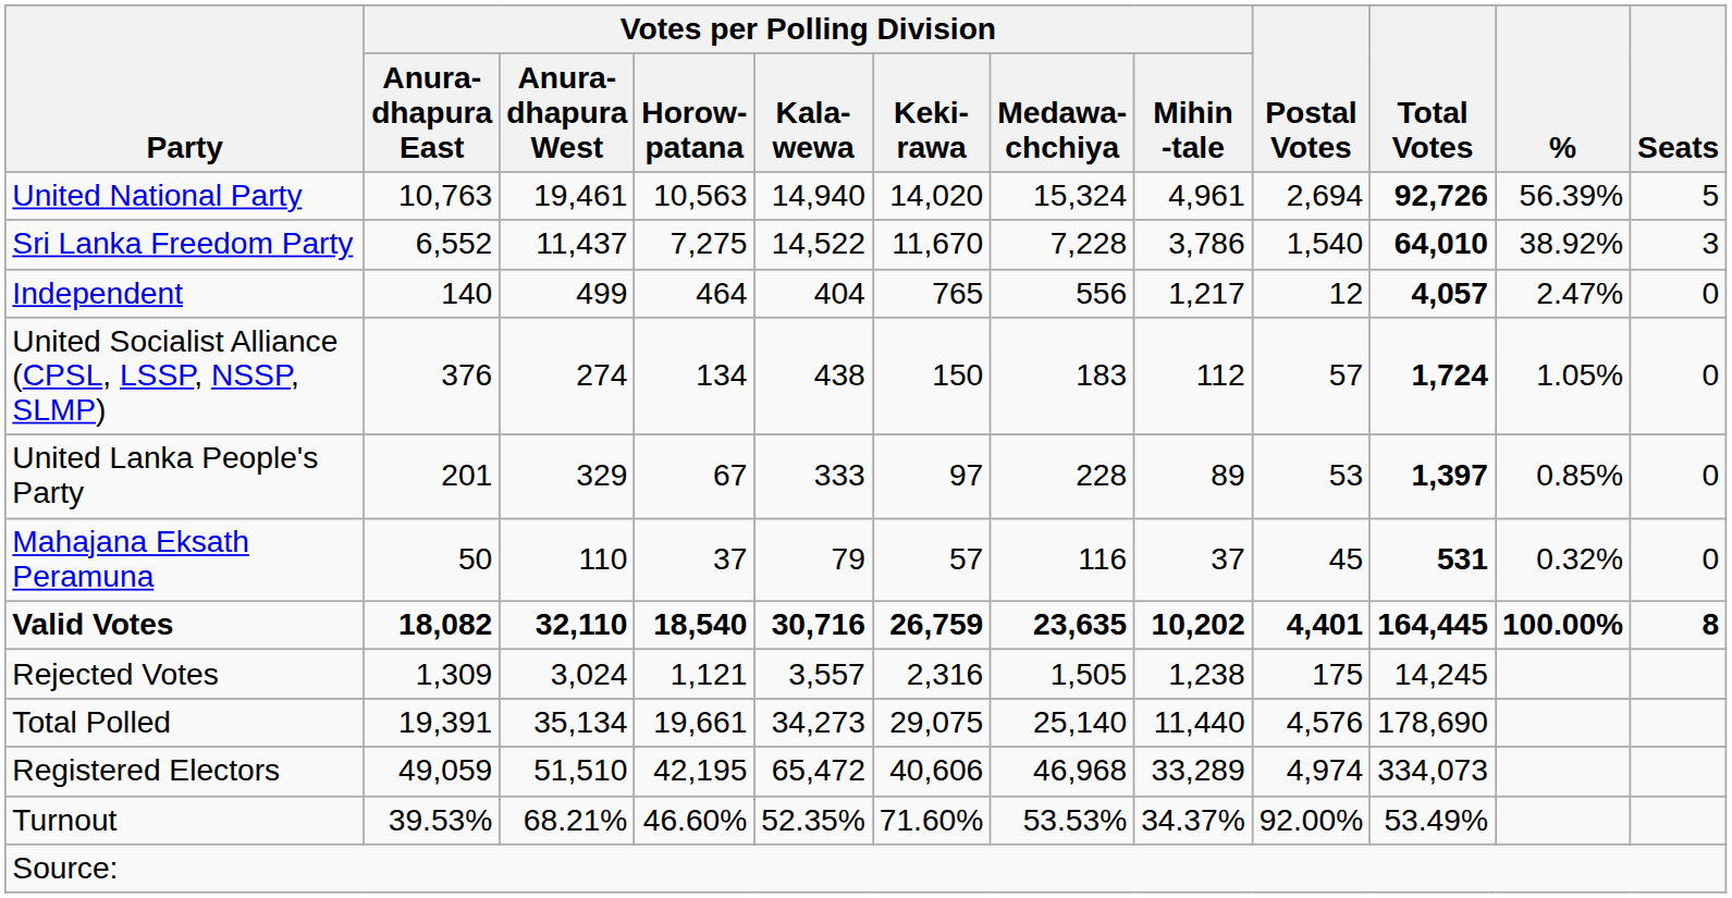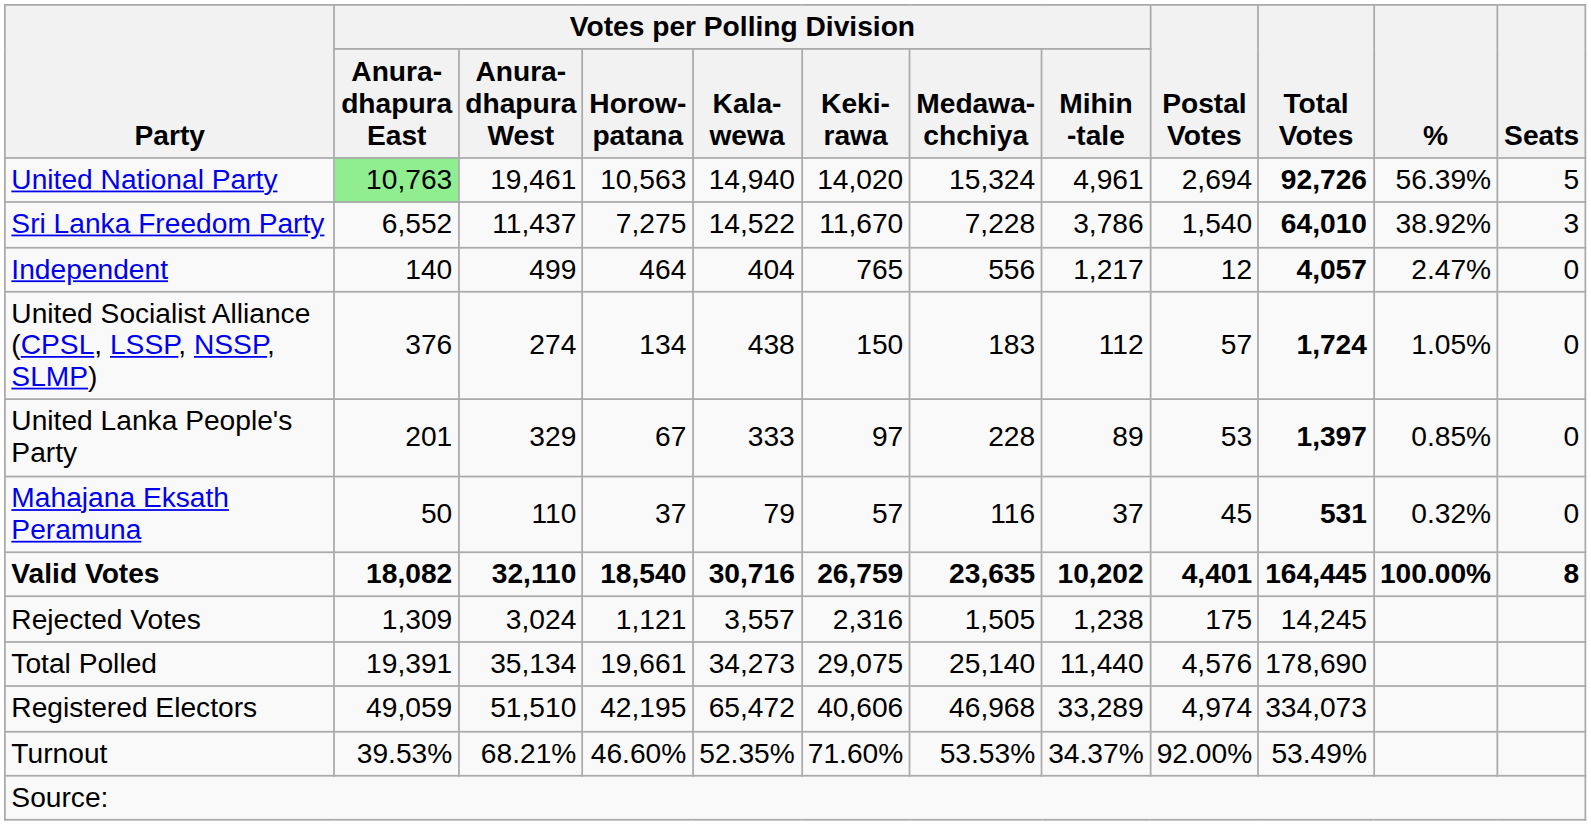United National Party | Votes per Polling Division / Anura- dhapura East: no background -> lightgreen background
